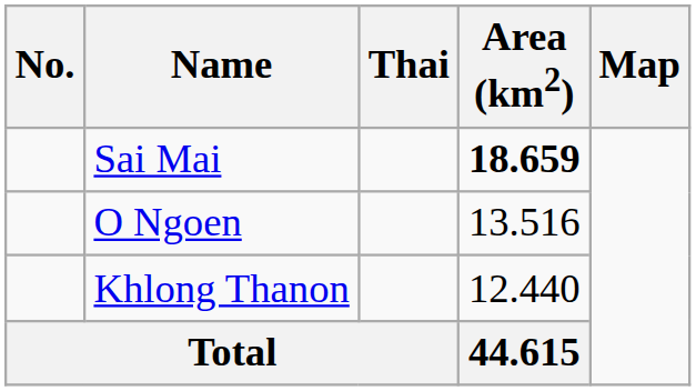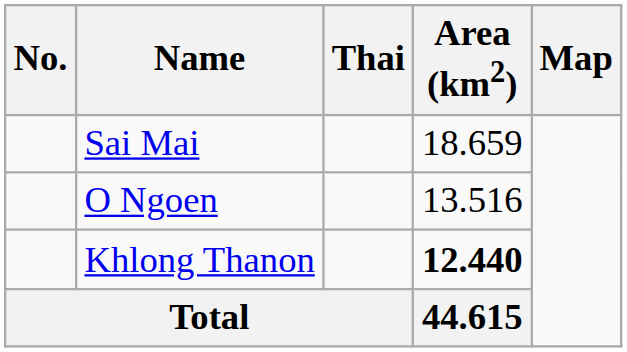Sai Mai | Area (km2): bold -> normal
Khlong Thanon | Area (km2): normal -> bold
